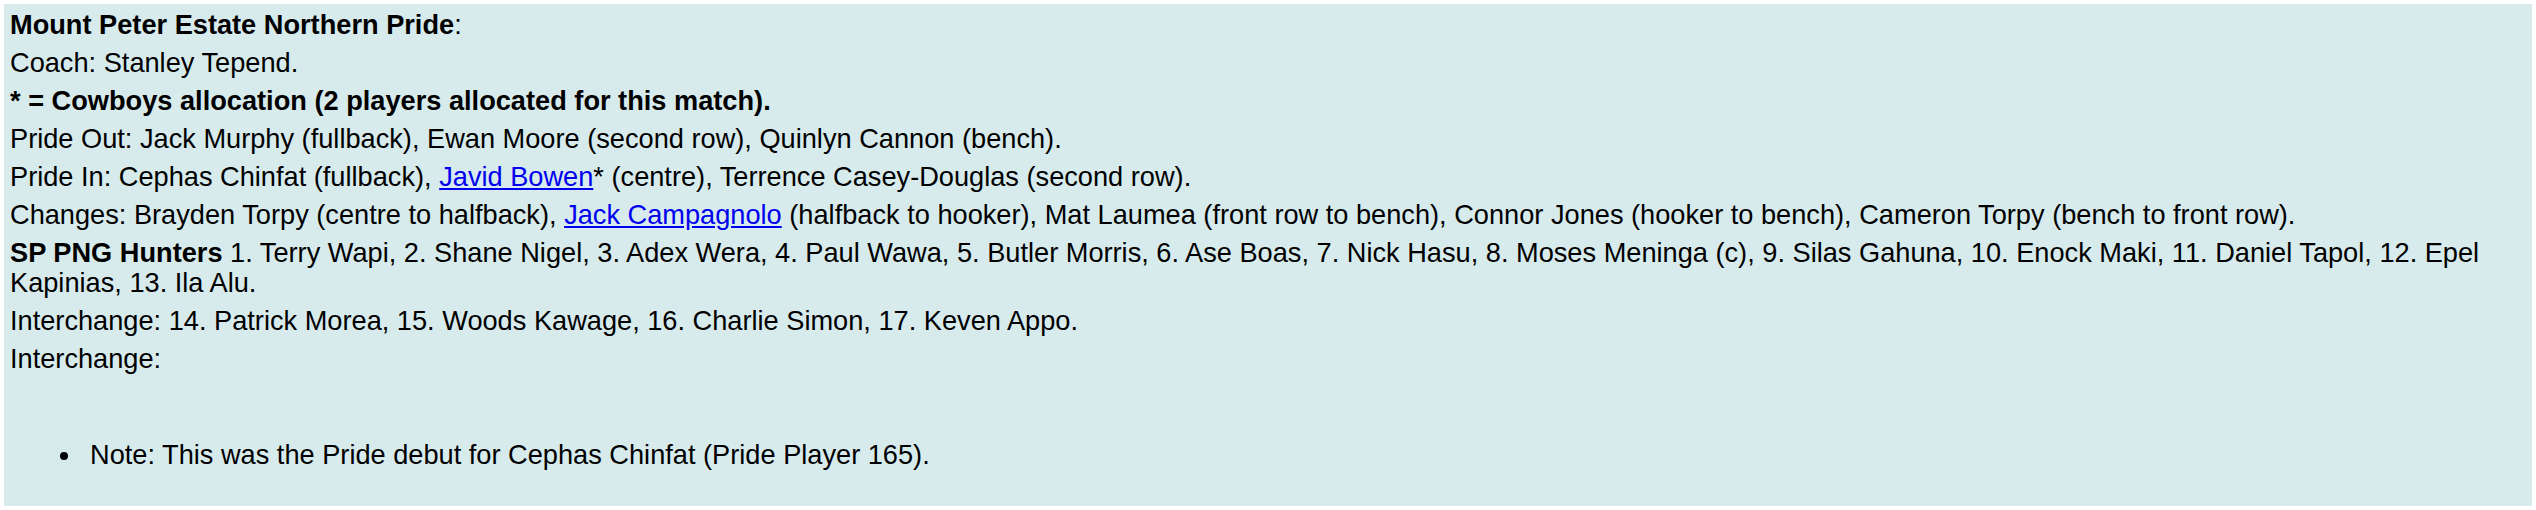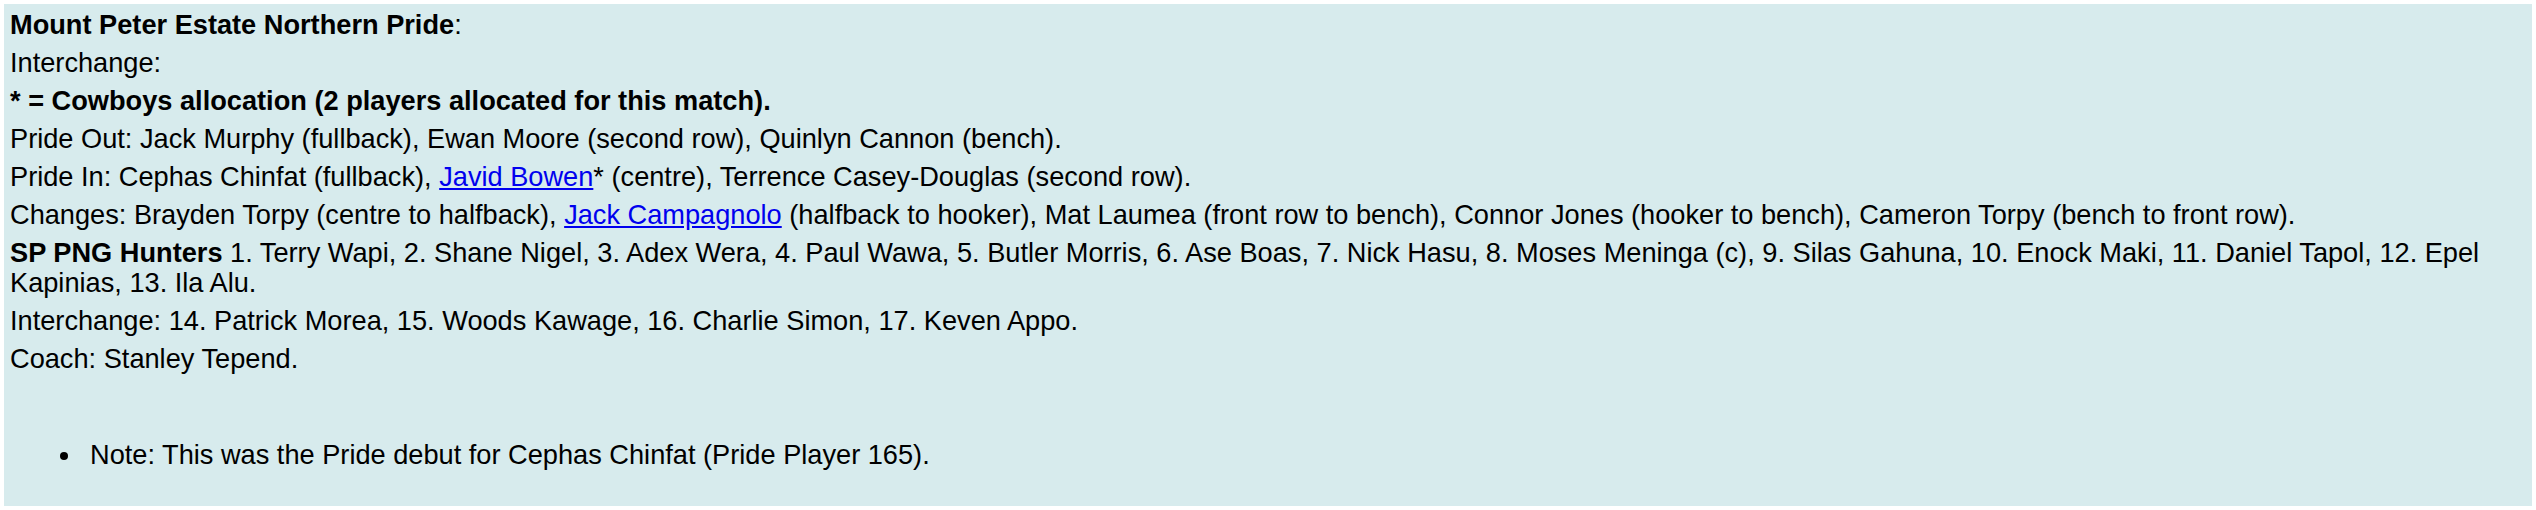row 2 | column 1: Coach: Stanley Tepend. -> Interchange:
row 9 | column 1: Interchange: -> Coach: Stanley Tepend.
